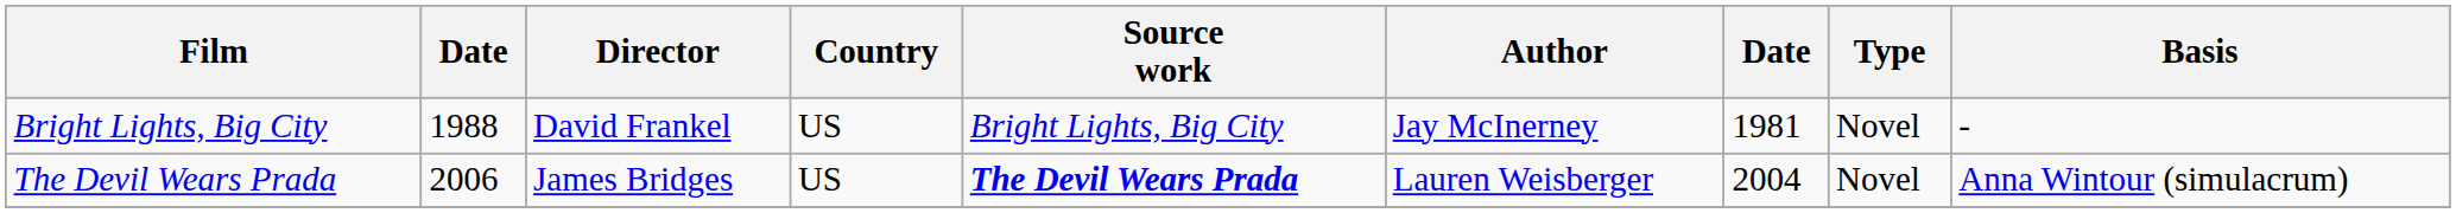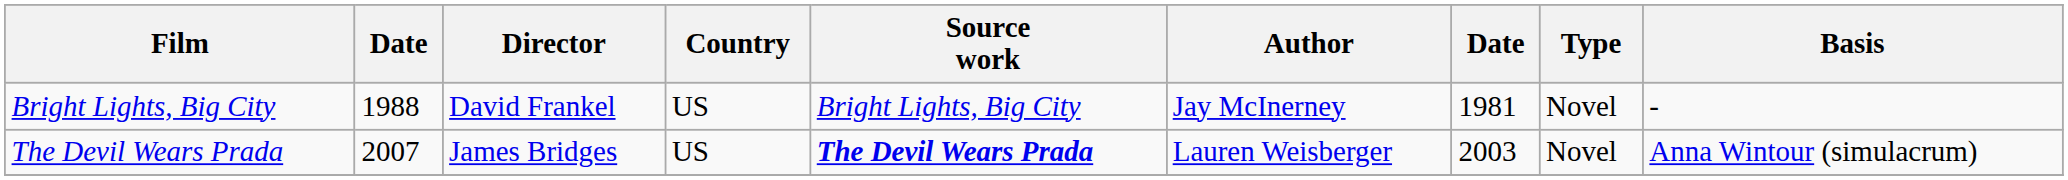row 3 | column 2: 2006 -> 2007
row 3 | column 7: 2004 -> 2003
